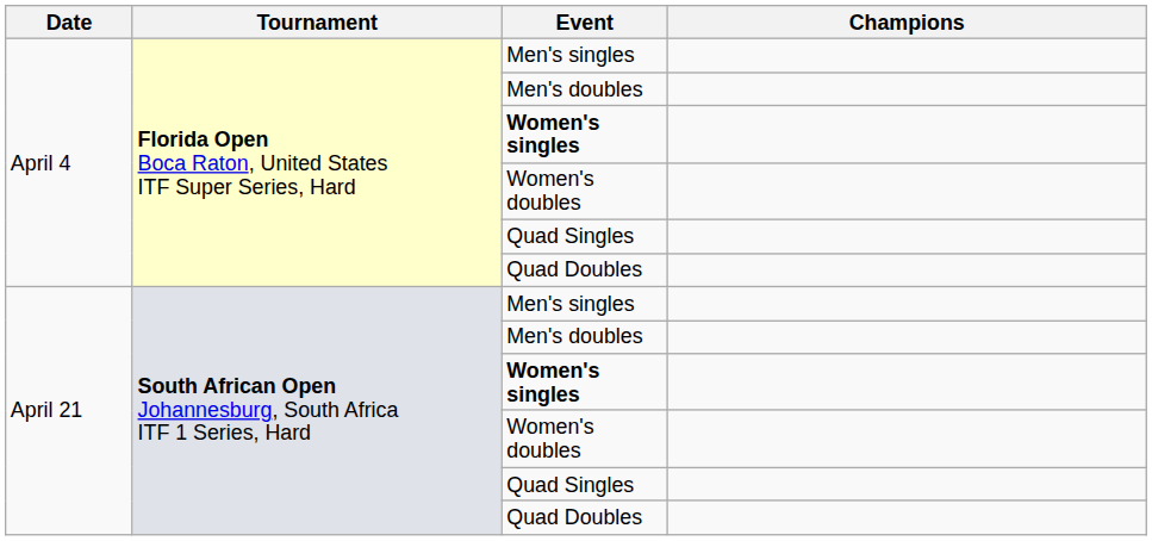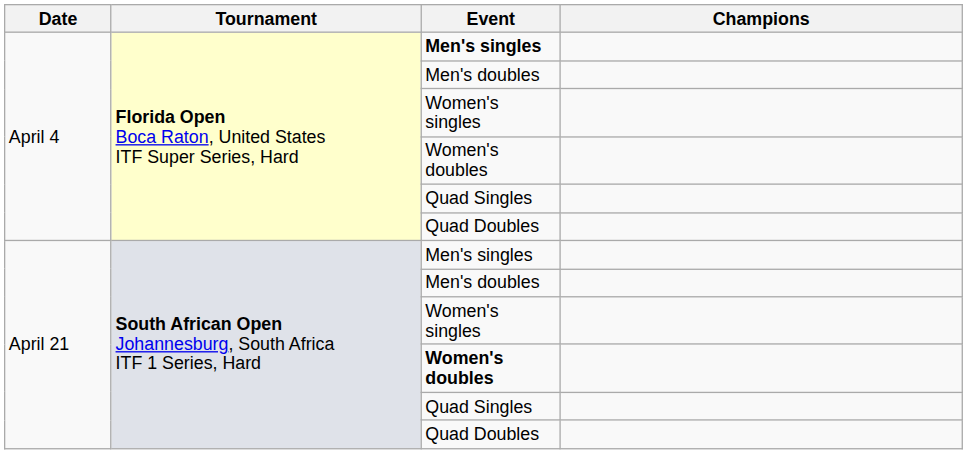April 4 / Men's singles | Event: normal -> bold
April 4 / Women's singles | Event: bold -> normal
April 21 / Women's singles | Event: bold -> normal
April 21 / Women's doubles | Event: normal -> bold
